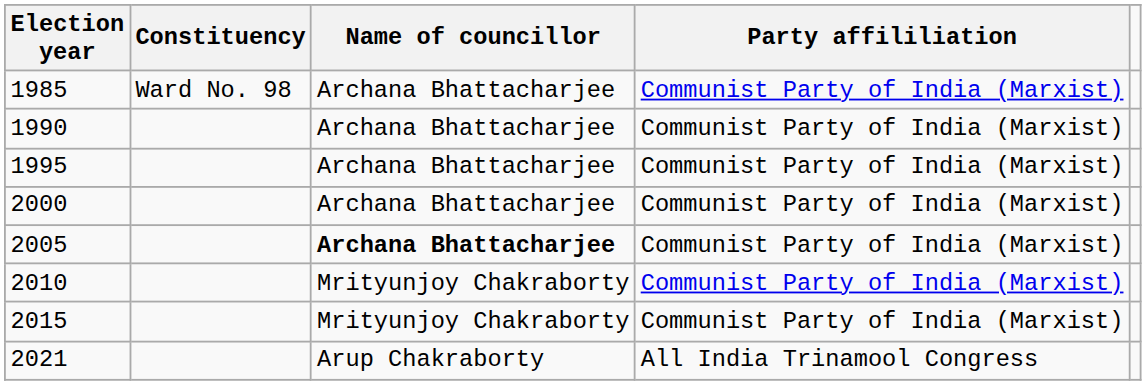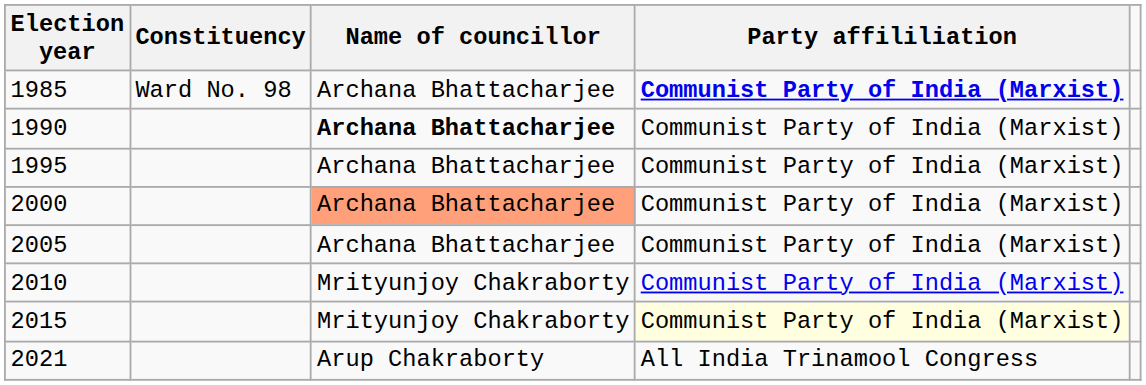1985 | Party affililiation: normal -> bold
1990 | Name of councillor: normal -> bold
2000 | Name of councillor: no background -> lightsalmon background
2005 | Name of councillor: bold -> normal
2015 | Party affililiation: no background -> lightyellow background
